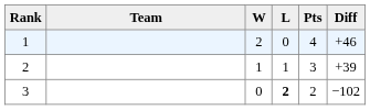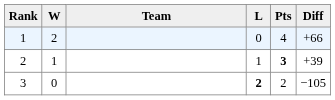columns swapped: Team <-> W
row 2 | Diff: +46 -> +66
row 3 | Pts: normal -> bold
row 4 | Diff: −102 -> −105
